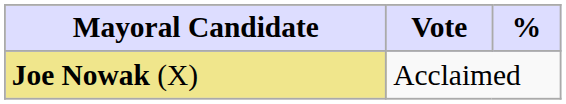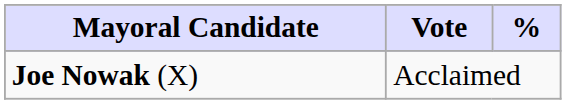Joe Nowak (X) | Mayoral Candidate: khaki background -> no background
